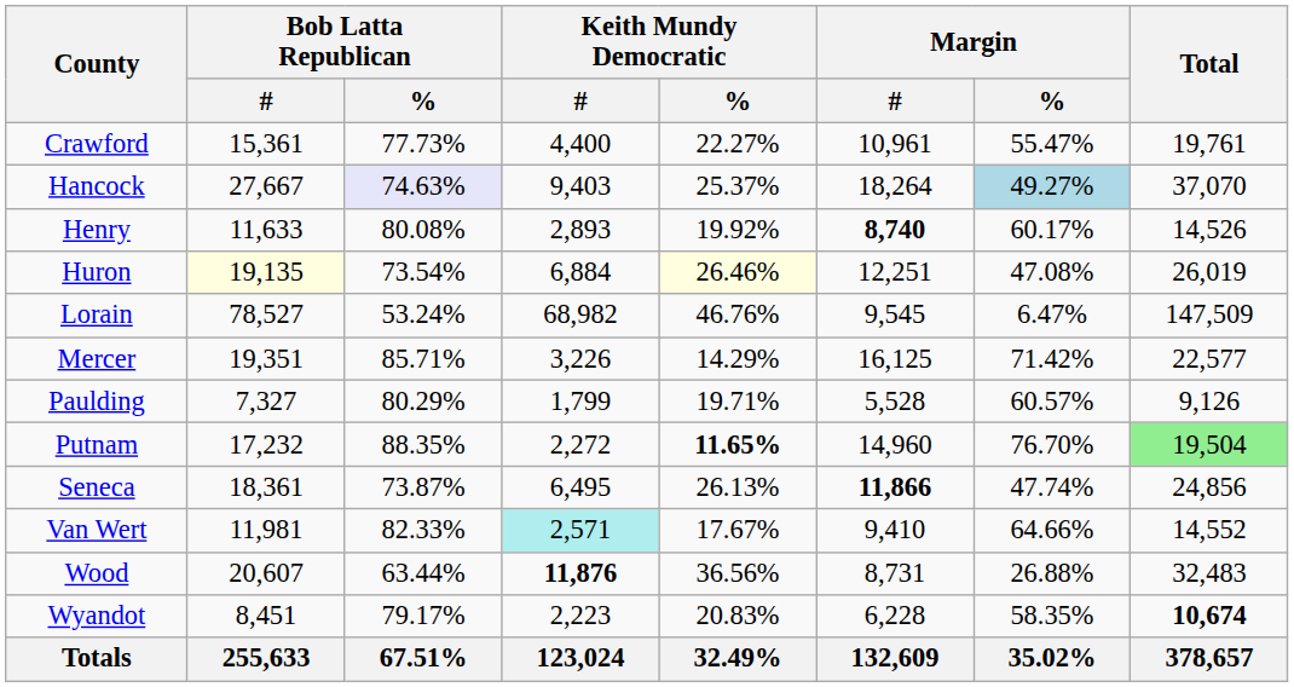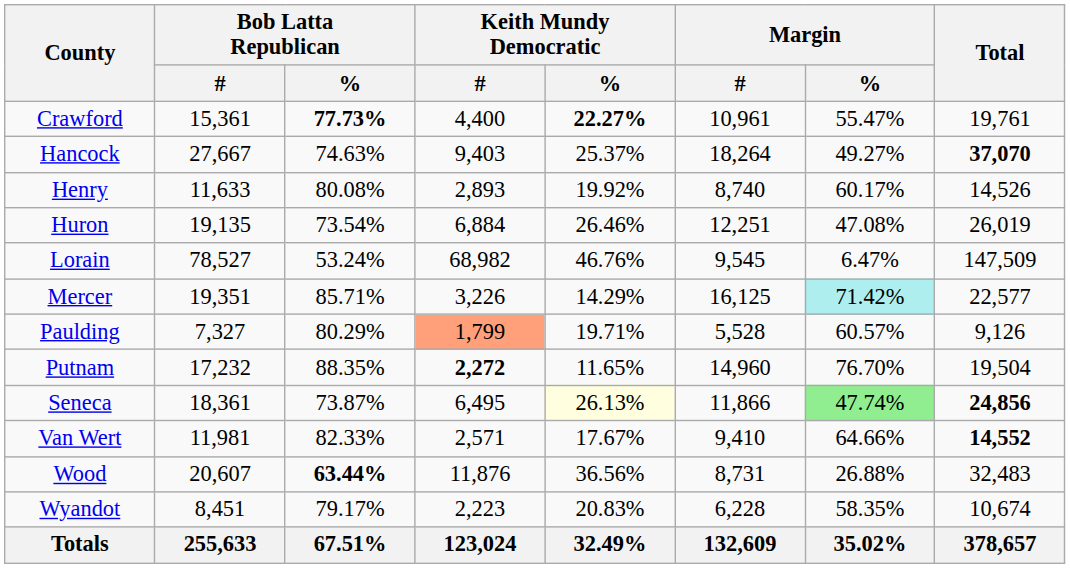Crawford | Bob Latta Republican / %: normal -> bold
Crawford | Keith Mundy Democratic / %: normal -> bold
Hancock | Bob Latta Republican / %: lavender background -> no background
Hancock | Margin / %: lightblue background -> no background
Hancock | Total: normal -> bold
Henry | Margin / #: bold -> normal
Huron | Bob Latta Republican / #: lightyellow background -> no background
Huron | Keith Mundy Democratic / %: lightyellow background -> no background
Mercer | Margin / %: no background -> paleturquoise background
Paulding | Keith Mundy Democratic / #: no background -> lightsalmon background
Putnam | Keith Mundy Democratic / #: normal -> bold
Putnam | Keith Mundy Democratic / %: bold -> normal
Putnam | Total: lightgreen background -> no background
Seneca | Keith Mundy Democratic / %: no background -> lightyellow background
Seneca | Margin / #: bold -> normal
Seneca | Margin / %: no background -> lightgreen background
Seneca | Total: normal -> bold
Van Wert | Keith Mundy Democratic / #: paleturquoise background -> no background
Van Wert | Total: normal -> bold
Wood | Bob Latta Republican / %: normal -> bold
Wood | Keith Mundy Democratic / #: bold -> normal
Wyandot | Total: bold -> normal
